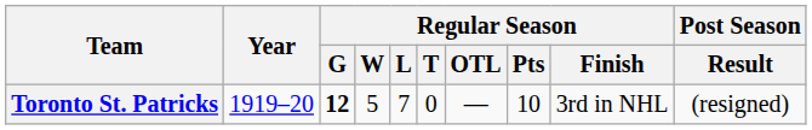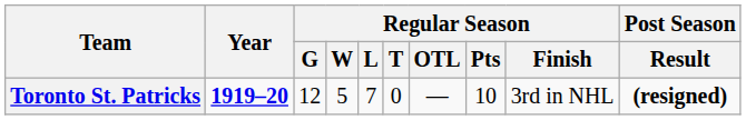Toronto St. Patricks | Year: normal -> bold
Toronto St. Patricks | Regular Season / G: bold -> normal
Toronto St. Patricks | Post Season / Result: normal -> bold
